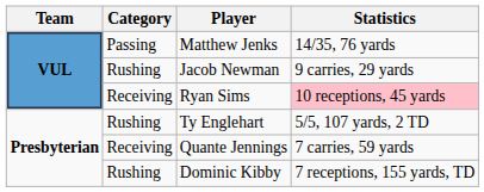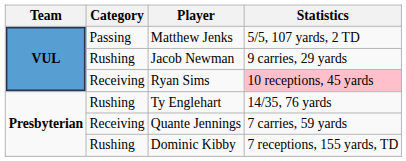Matthew Jenks | Statistics: 14/35, 76 yards -> 5/5, 107 yards, 2 TD
Ty Englehart | Statistics: 5/5, 107 yards, 2 TD -> 14/35, 76 yards
